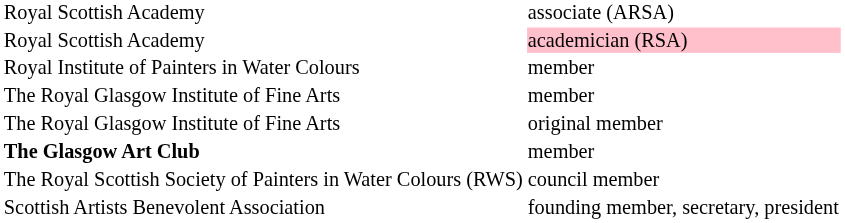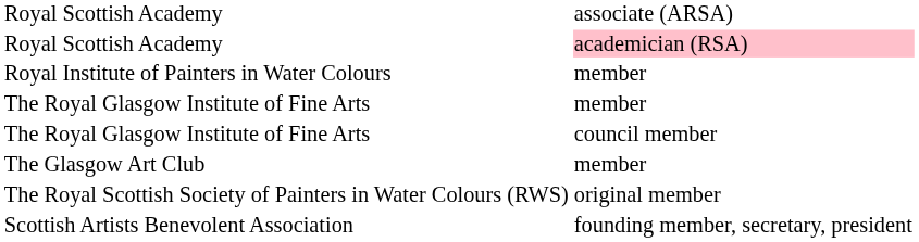row 5 | column 2: original member -> council member
row 6 | column 1: bold -> normal
row 7 | column 2: council member -> original member
